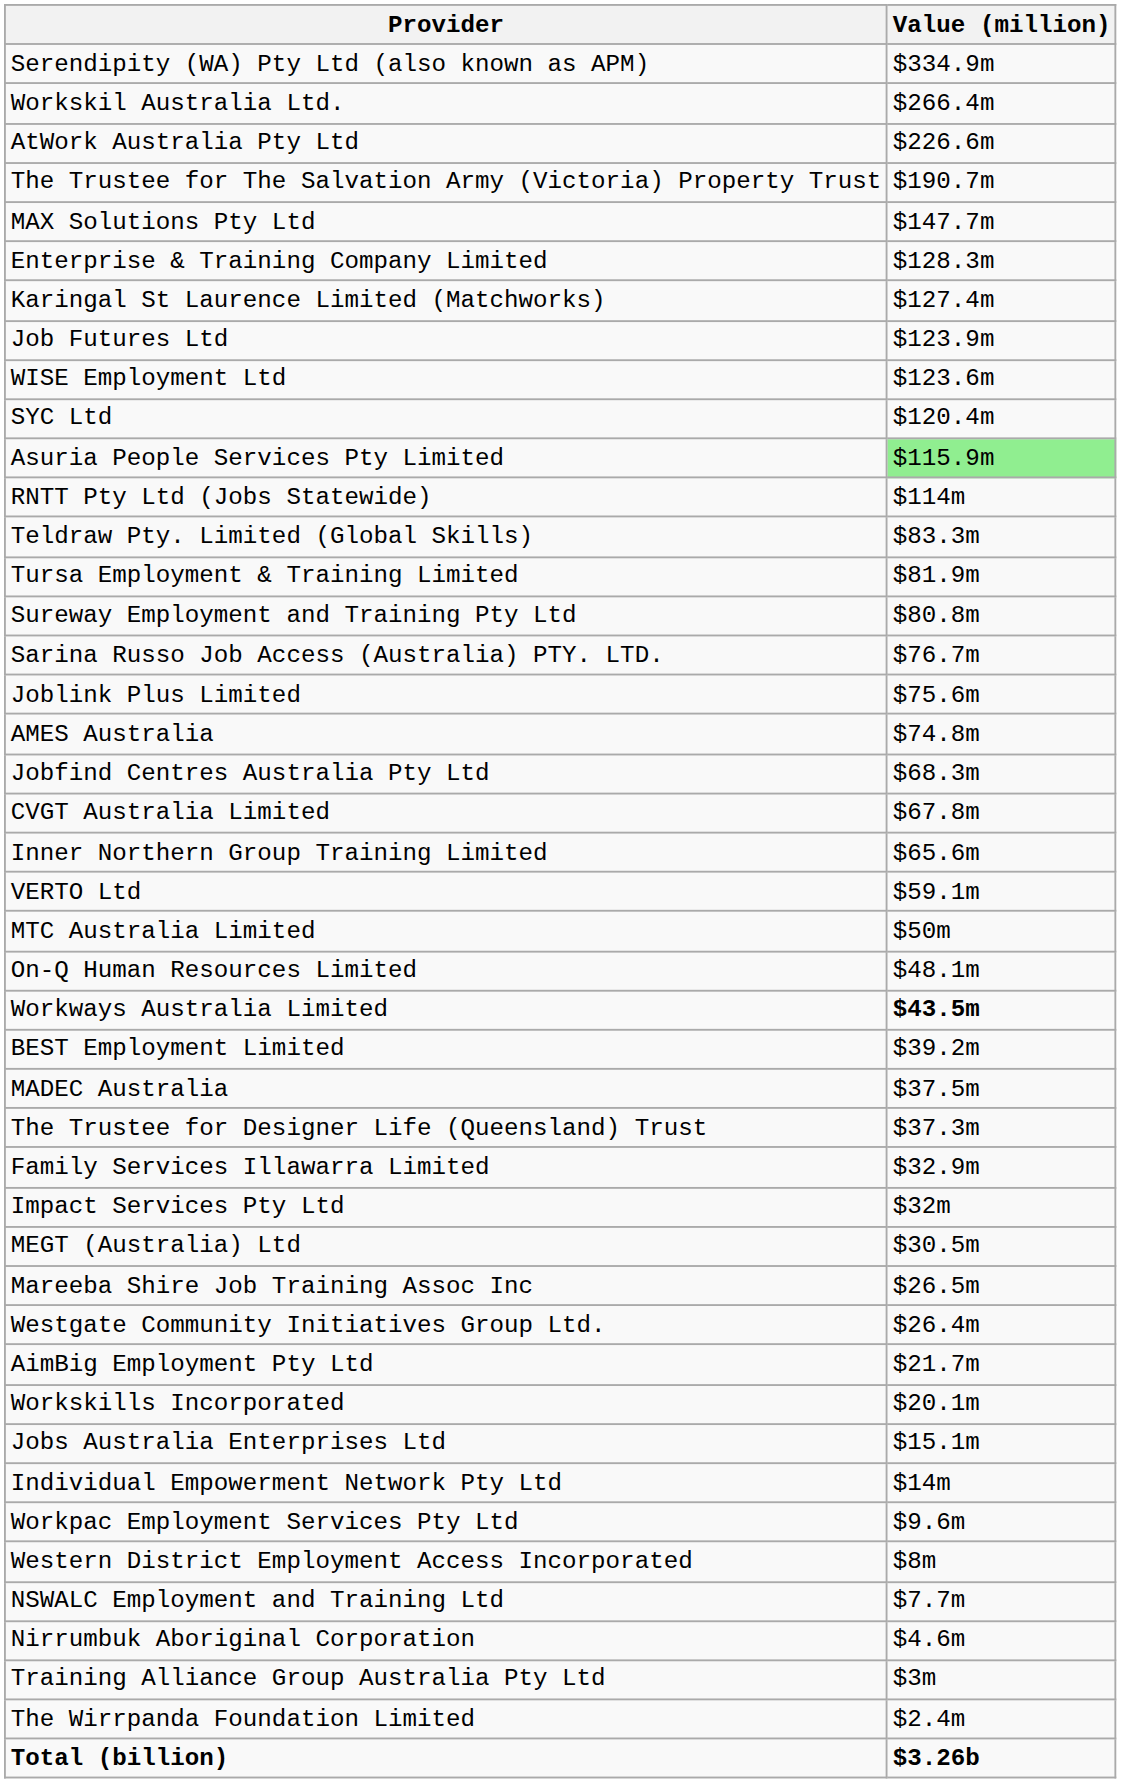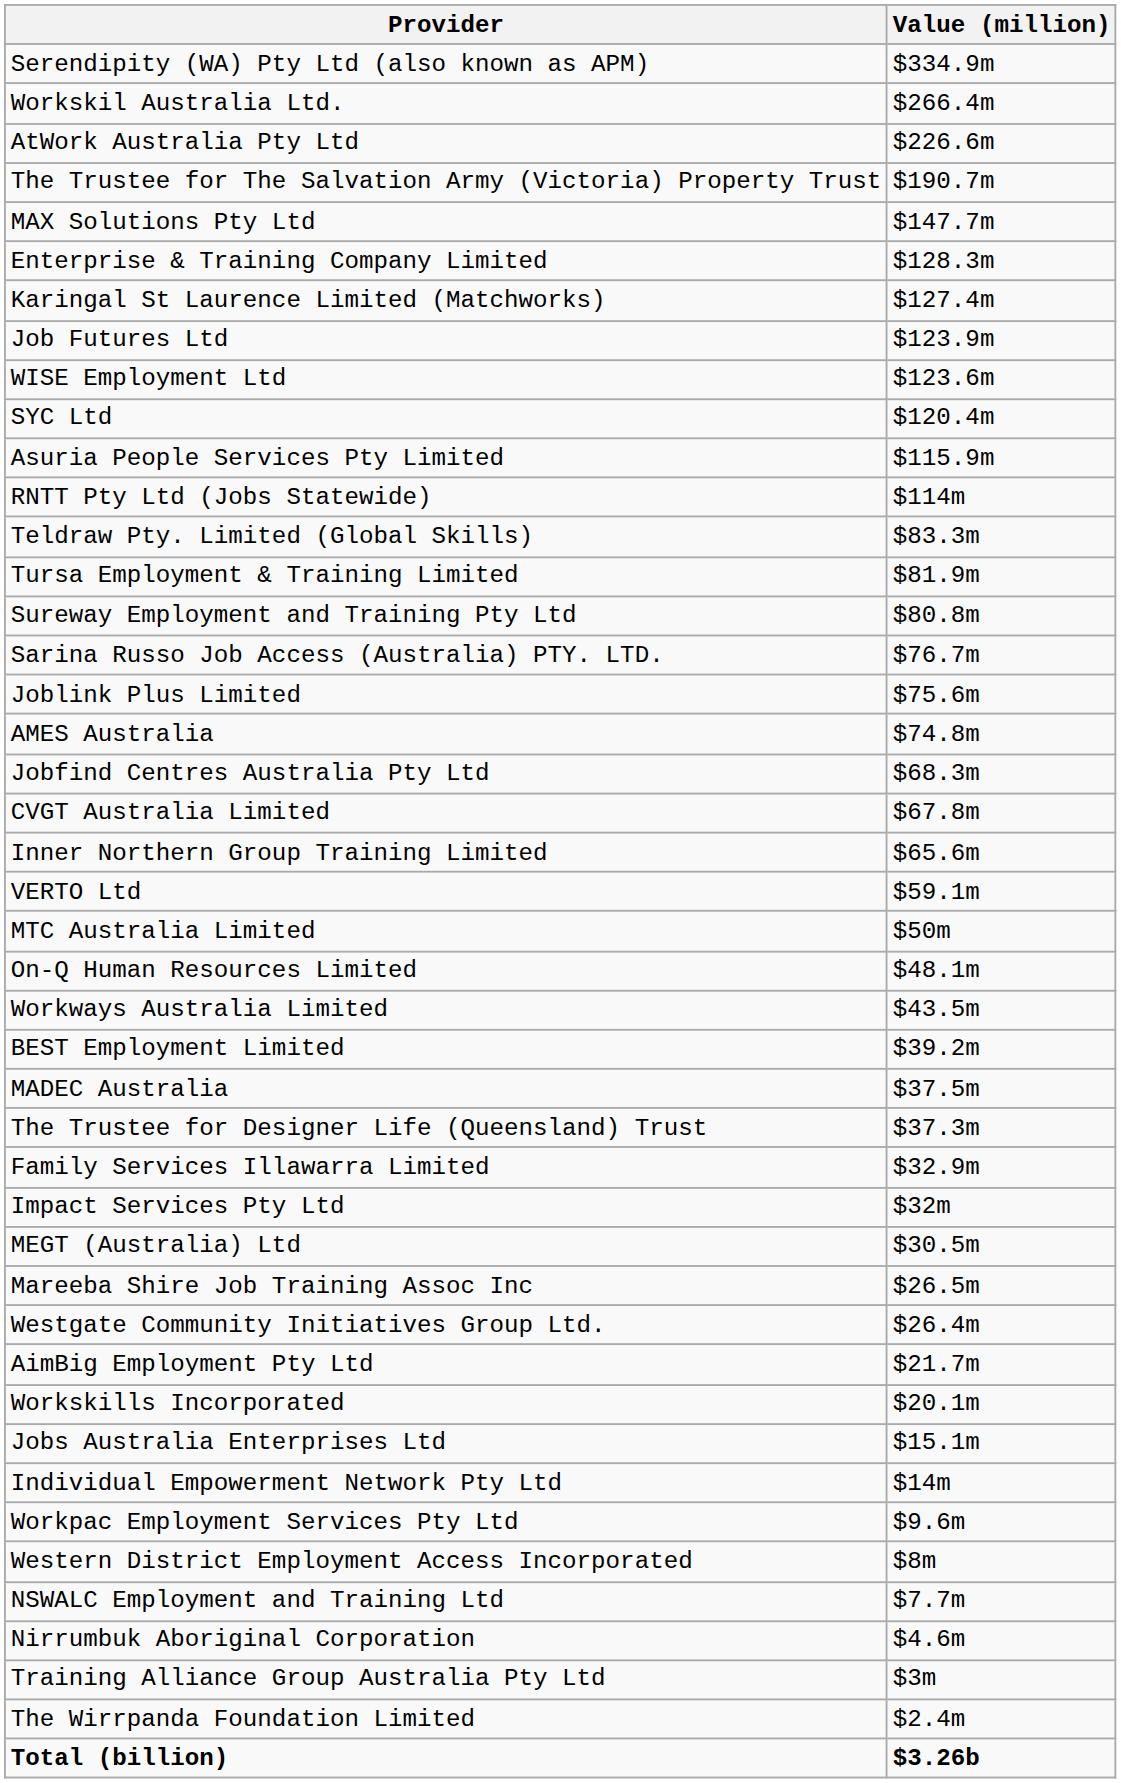Asuria People Services Pty Limited | Value (million): lightgreen background -> no background
Workways Australia Limited | Value (million): bold -> normal
